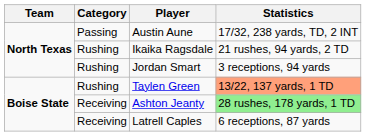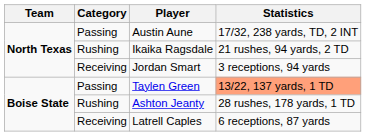Jordan Smart | Category: Rushing -> Receiving
Taylen Green | Category: Rushing -> Passing
Ashton Jeanty | Category: Receiving -> Rushing
Ashton Jeanty | Statistics: lightgreen background -> no background
